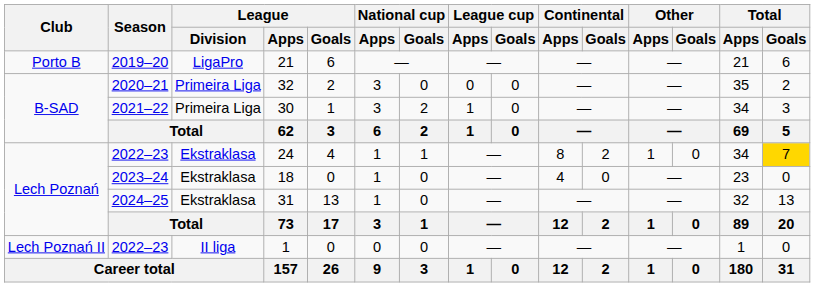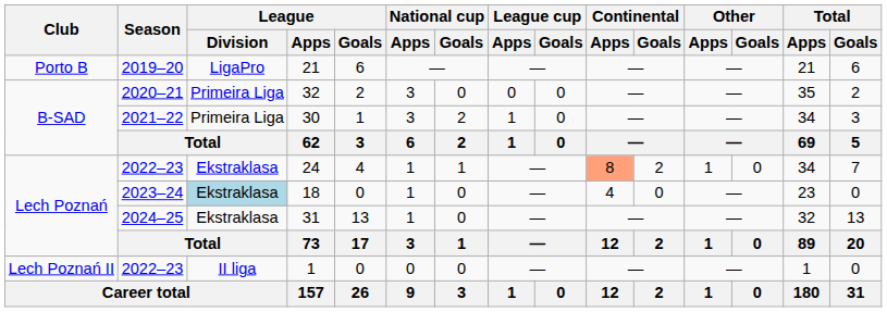24 | Continental / Apps: no background -> lightsalmon background
24 | Total / Goals: gold background -> no background
18 | League / Division: no background -> lightblue background
